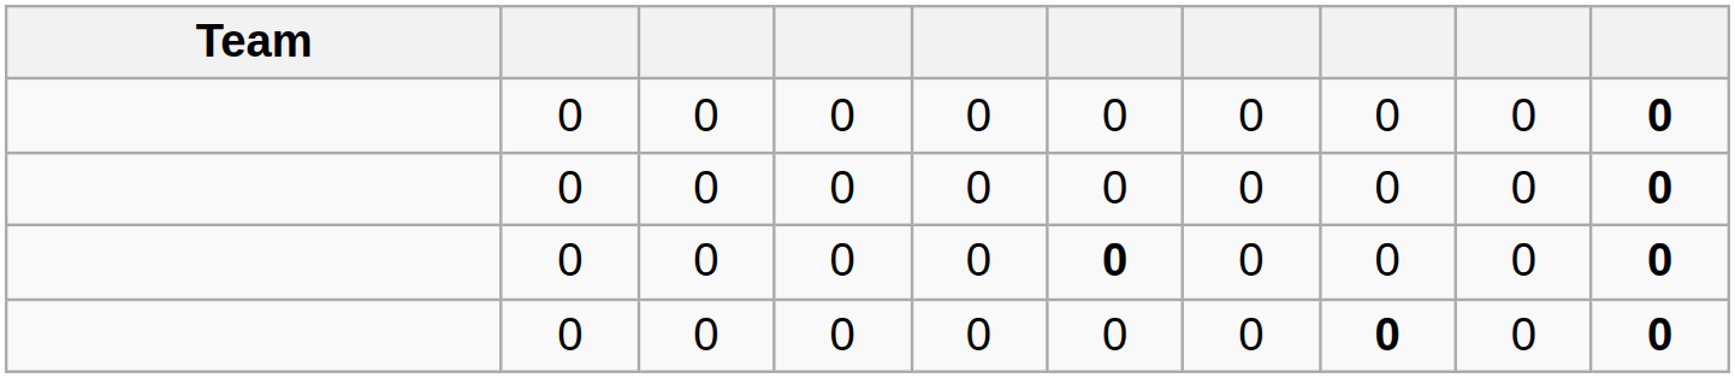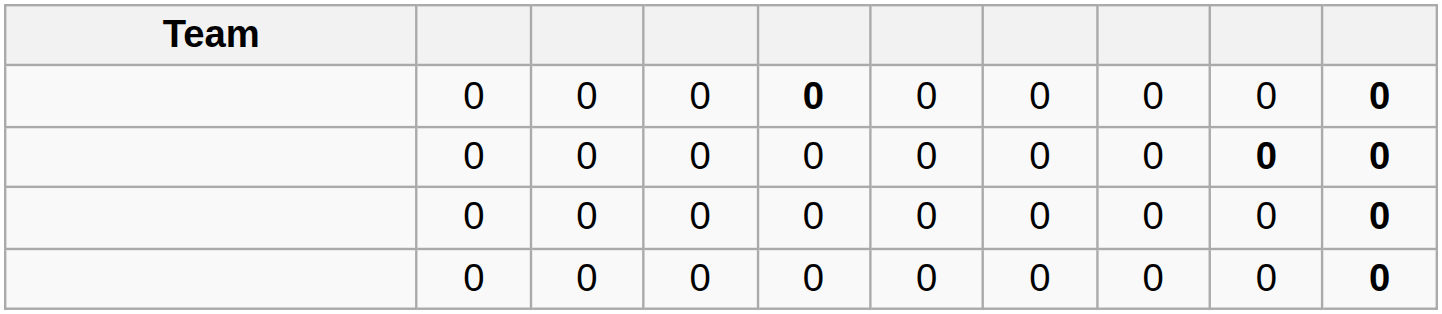row 2 | column 5: normal -> bold
row 3 | column 9: normal -> bold
row 4 | column 6: bold -> normal
row 5 | column 8: bold -> normal
